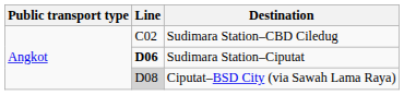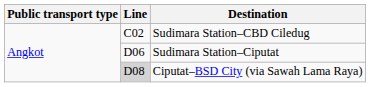Sudimara Station–Ciputat | Line: bold -> normal
